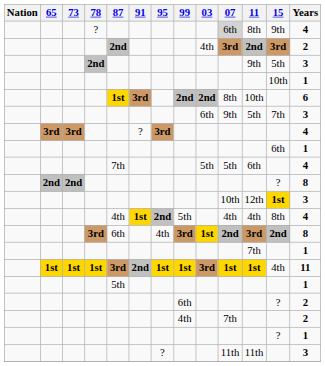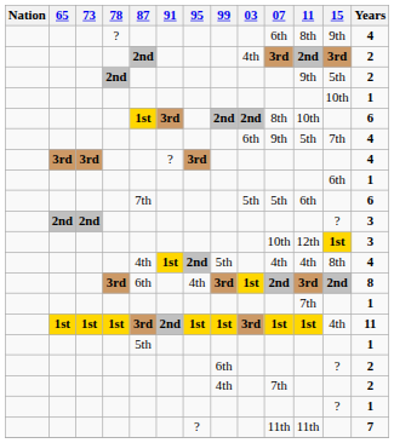row 2 | 07: lightgrey background -> no background
row 4 | Years: 3 -> 2
row 7 | Years: 3 -> 4
row 10 | Years: 4 -> 6
row 11 | Years: 8 -> 3
row 21 | Years: 3 -> 7
